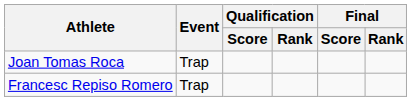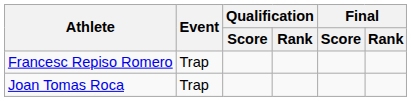rows swapped: Francesc Repiso Romero <-> Joan Tomas Roca
